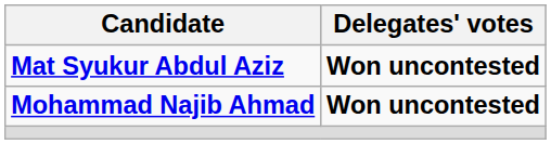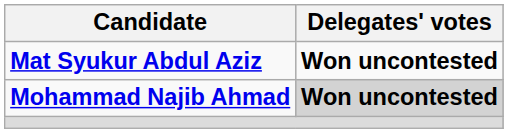Mohammad Najib Ahmad | Delegates' votes: no background -> lightgrey background
